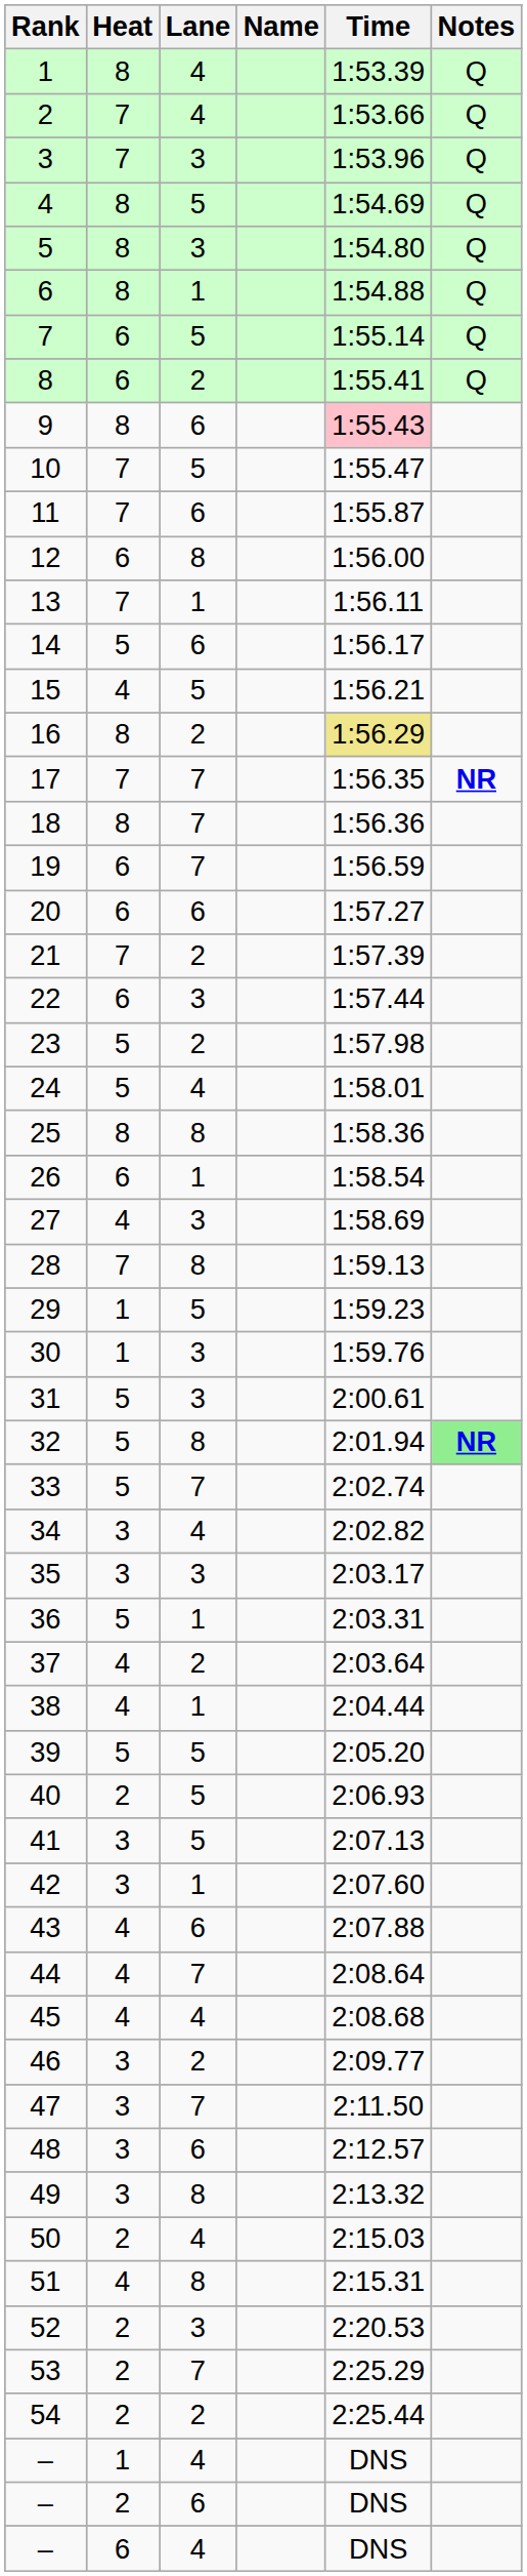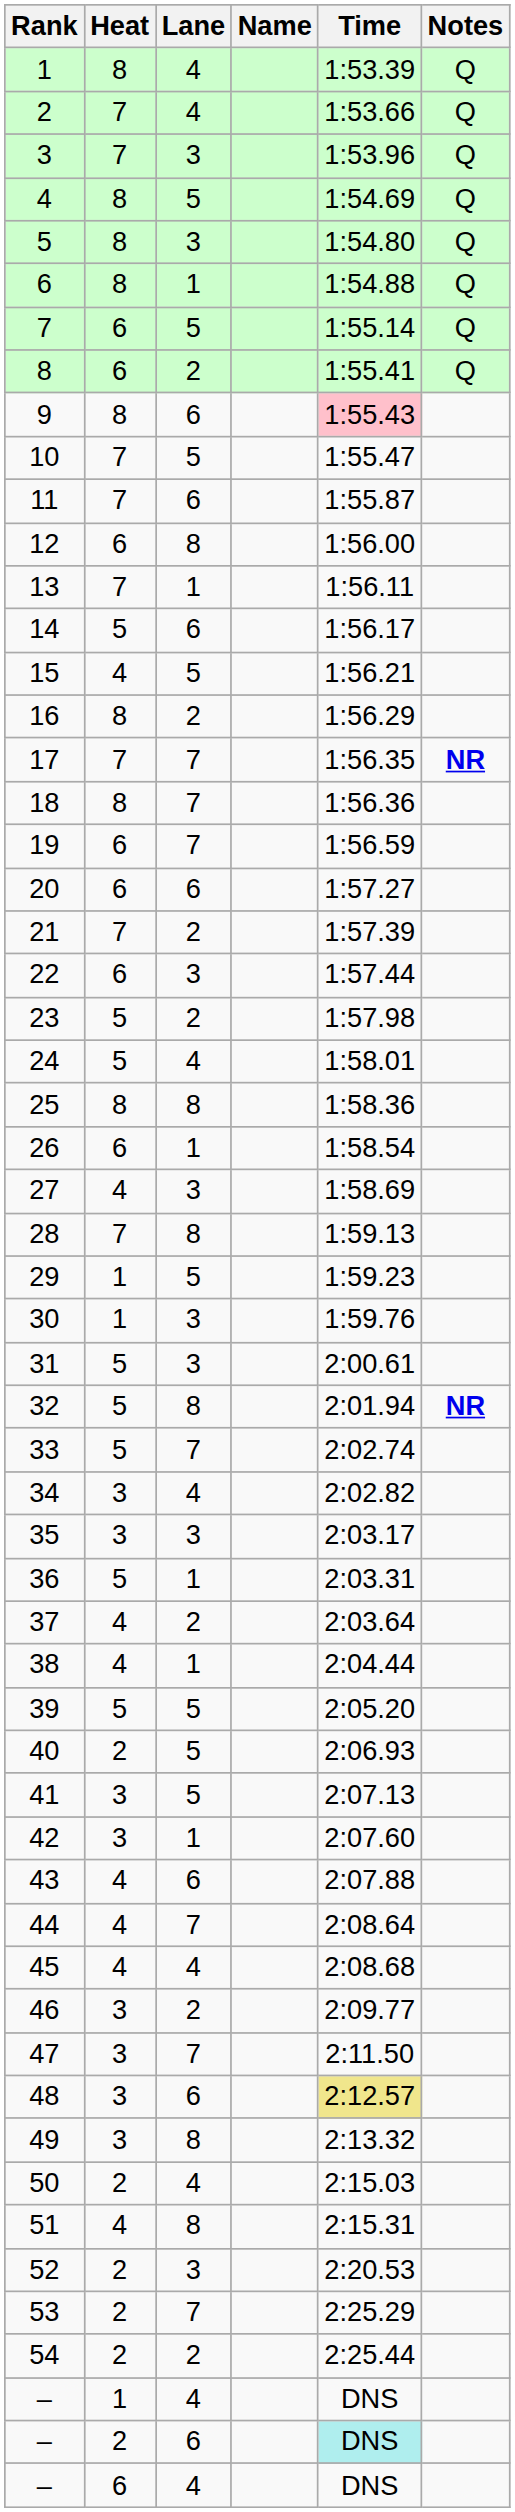16 | Time: khaki background -> no background
32 | Notes: lightgreen background -> no background
48 | Time: no background -> khaki background
– / 2 | Time: no background -> paleturquoise background
